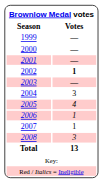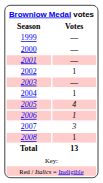2002 | Votes: bold -> normal
2004 | Votes: 3 -> 1
2007 | Votes: 1 -> 3
2008 | Votes: 3 -> 1
